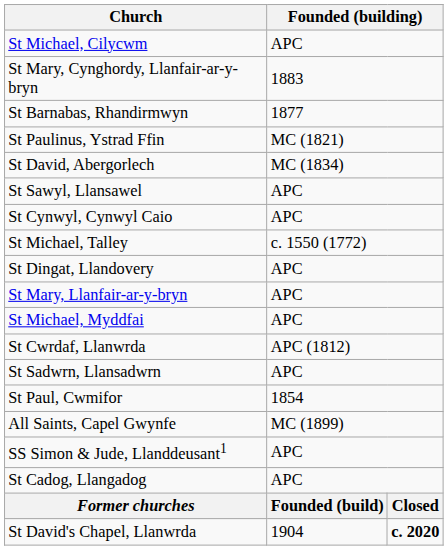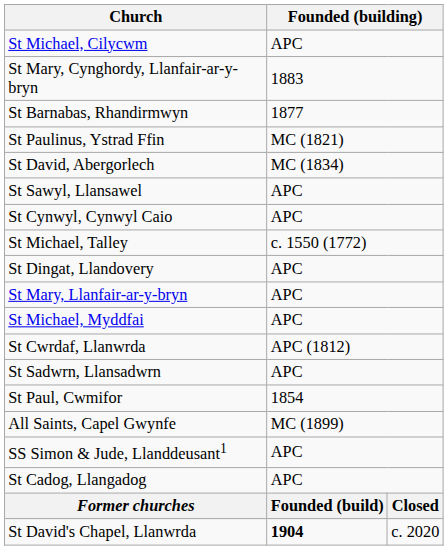St David's Chapel, Llanwrda | column 2: normal -> bold
St David's Chapel, Llanwrda | column 3: bold -> normal
